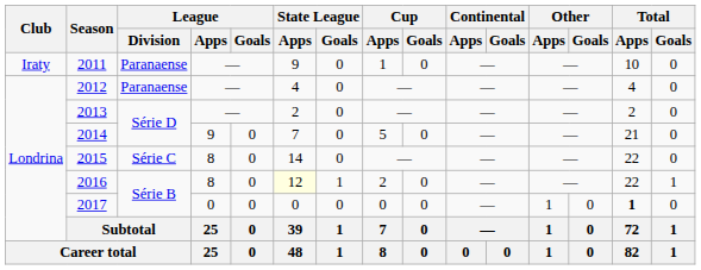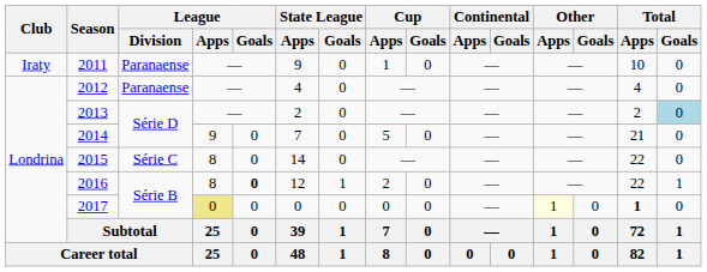2013 | Total / Goals: no background -> lightblue background
2016 | League / Goals: normal -> bold
2016 | State League / Apps: lightyellow background -> no background
2017 | League / Apps: no background -> khaki background
2017 | Other / Apps: no background -> lightyellow background
